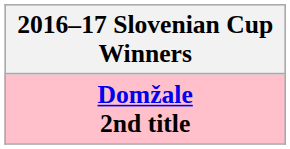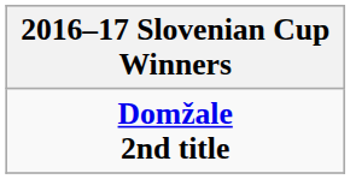row 2 | column 1: pink background -> no background
